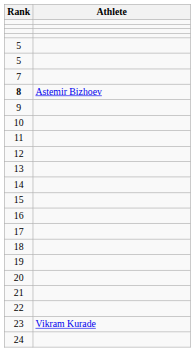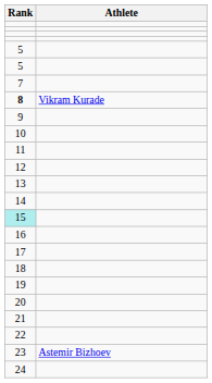row 9 | Athlete: Astemir Bizhoev -> Vikram Kurade
row 16 | Rank: no background -> paleturquoise background
row 24 | Athlete: Vikram Kurade -> Astemir Bizhoev
